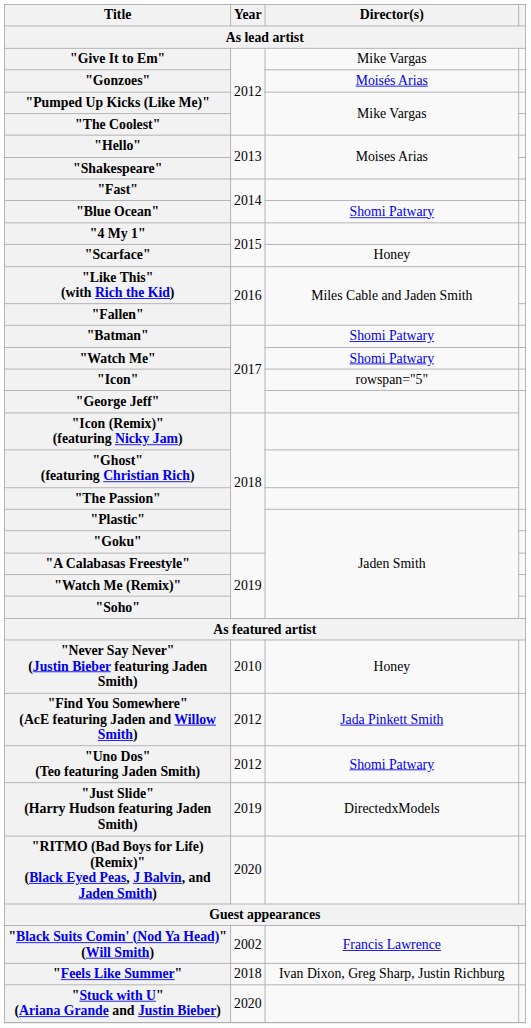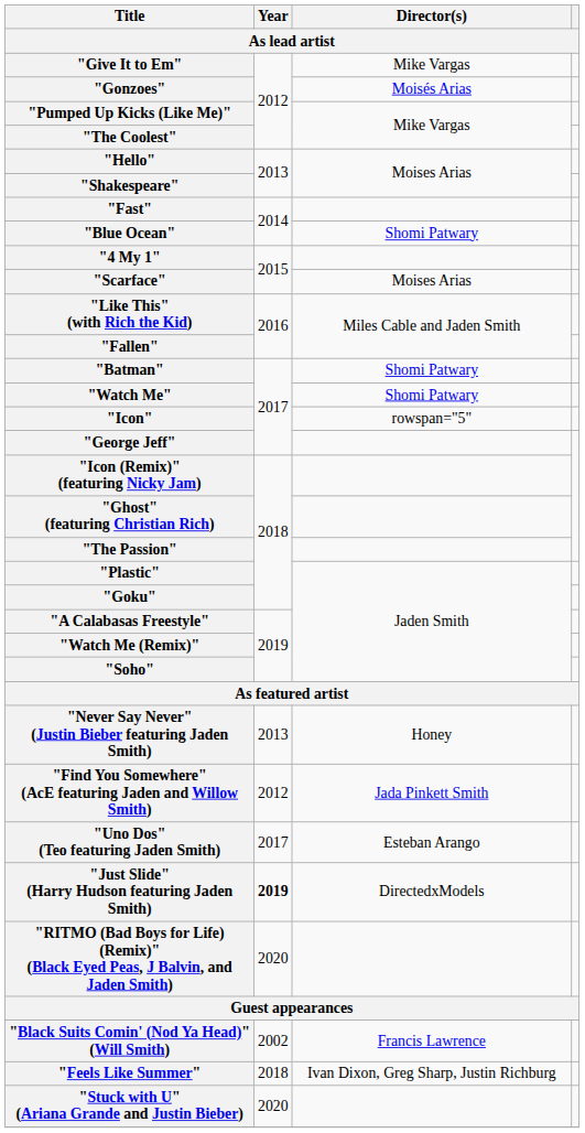"Scarface" | Director(s): Honey -> Moises Arias
"Never Say Never" (Justin Bieber featuring Jaden Smith) | Year: 2010 -> 2013
"Uno Dos" (Teo featuring Jaden Smith) | Year: 2012 -> 2017
"Uno Dos" (Teo featuring Jaden Smith) | Director(s): Shomi Patwary -> Esteban Arango
"Just Slide" (Harry Hudson featuring Jaden Smith) | Year: normal -> bold
